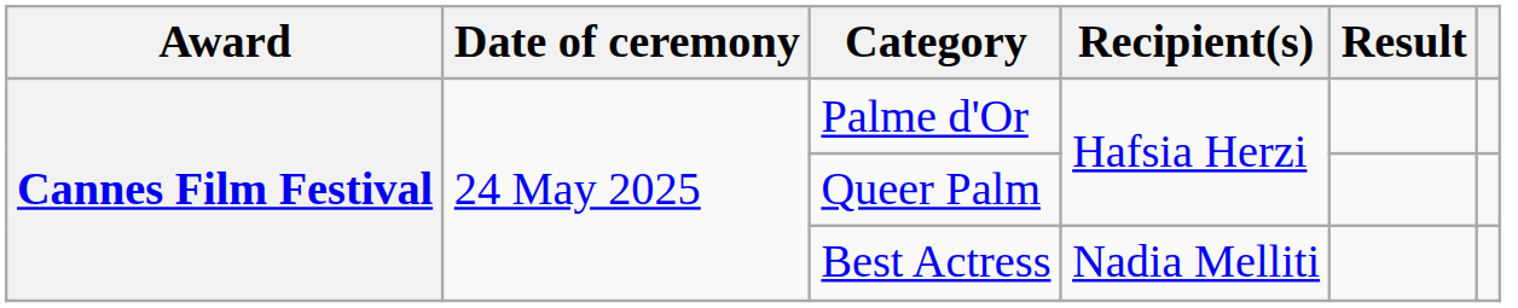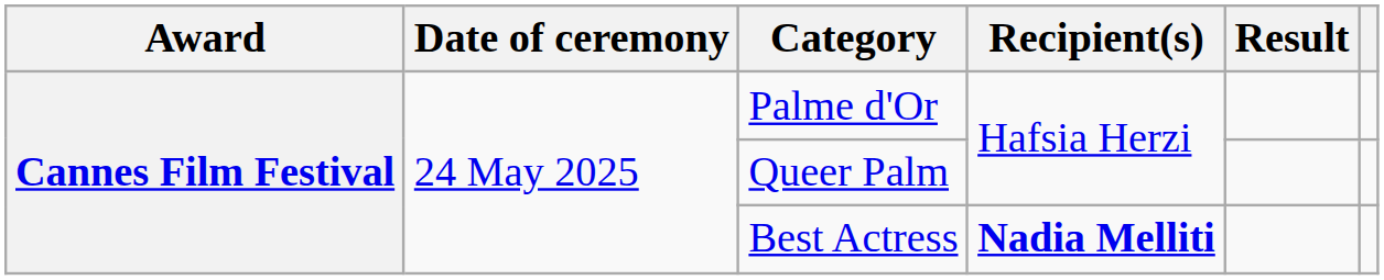Best Actress | Recipient(s): normal -> bold
